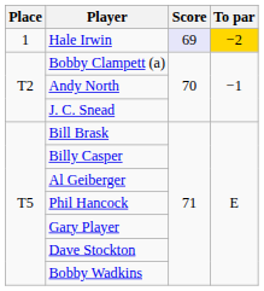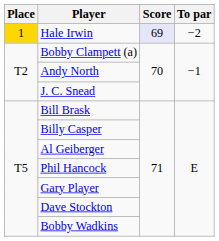Hale Irwin | Place: no background -> gold background
Hale Irwin | To par: gold background -> no background
